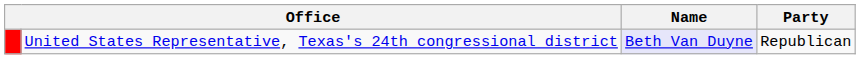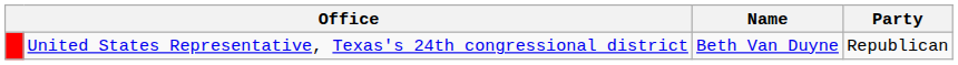row 2 | Name: lavender background -> no background
